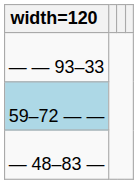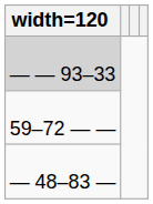— — 93–33 | width=120: no background -> lightgrey background
59–72 — — | width=120: lightblue background -> no background
